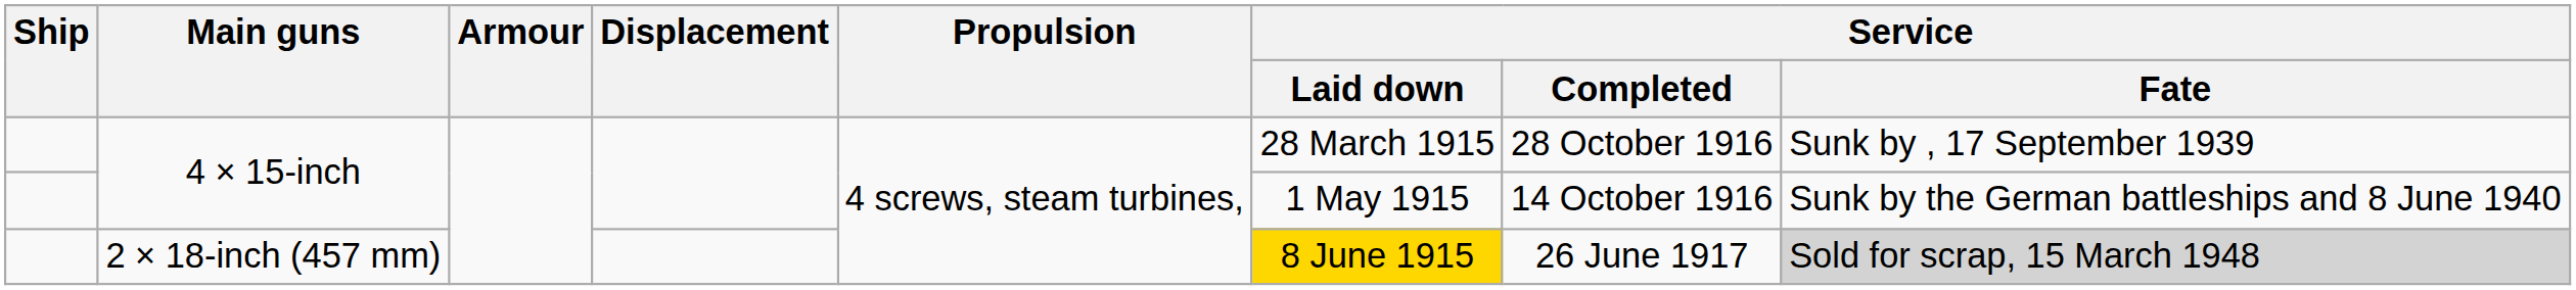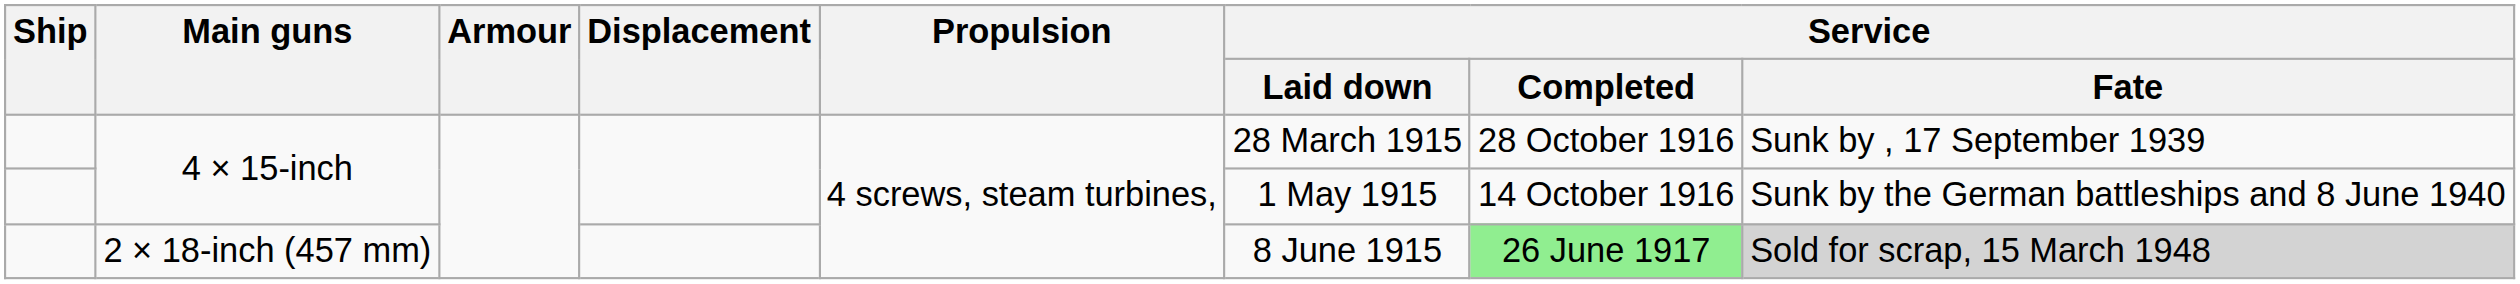2 × 18-inch (457 mm) | Service / Laid down: gold background -> no background
2 × 18-inch (457 mm) | Service / Completed: no background -> lightgreen background
